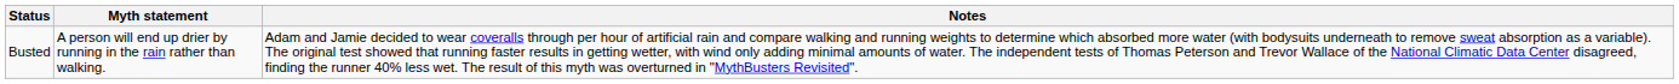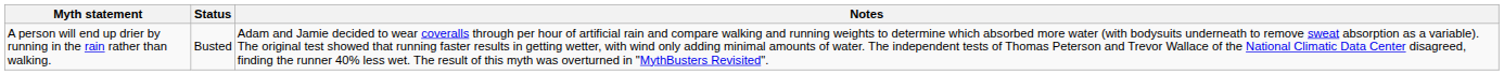columns swapped: Myth statement <-> Status
